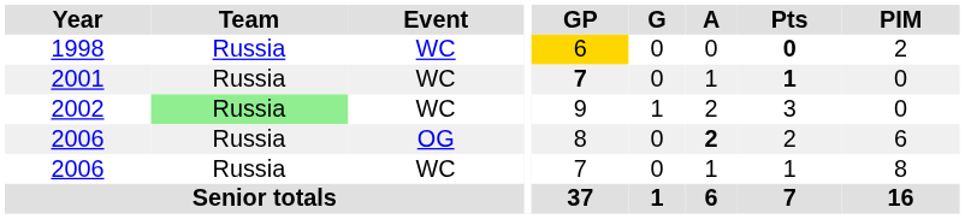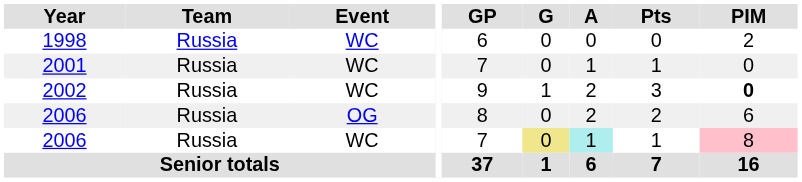1998 | GP: gold background -> no background
1998 | Pts: bold -> normal
2001 | GP: bold -> normal
2001 | Pts: bold -> normal
2002 | Team: lightgreen background -> no background
2002 | PIM: normal -> bold
2006 / OG | A: bold -> normal
2006 / WC | G: no background -> khaki background
2006 / WC | A: no background -> paleturquoise background
2006 / WC | PIM: no background -> pink background
